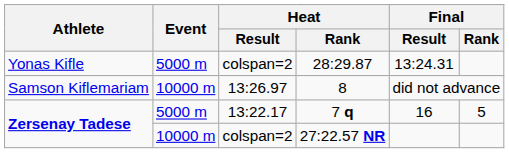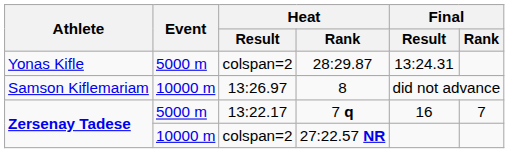7 q | Final / Rank: 5 -> 7
